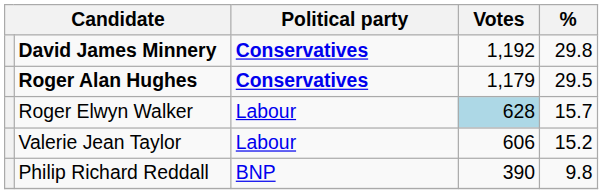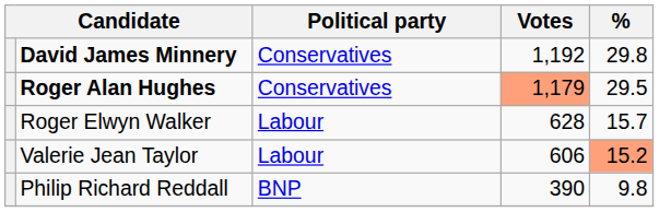David James Minnery | Political party: bold -> normal
Roger Alan Hughes | Political party: bold -> normal
Roger Alan Hughes | Votes: no background -> lightsalmon background
Roger Elwyn Walker | Votes: lightblue background -> no background
Valerie Jean Taylor | %: no background -> lightsalmon background
